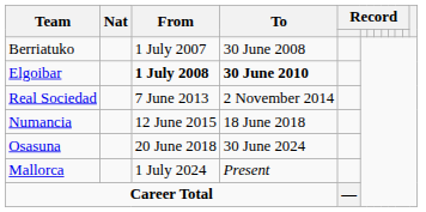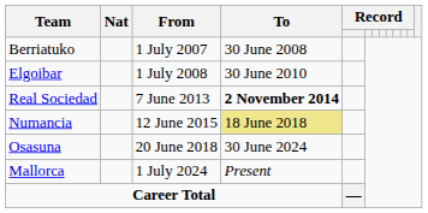Elgoibar | From: bold -> normal
Elgoibar | To: bold -> normal
Real Sociedad | To: normal -> bold
Numancia | To: no background -> khaki background
